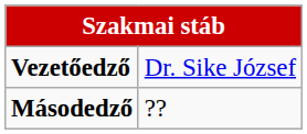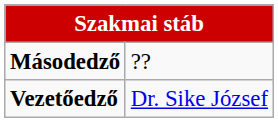rows swapped: Vezetőedző <-> Másodedző
